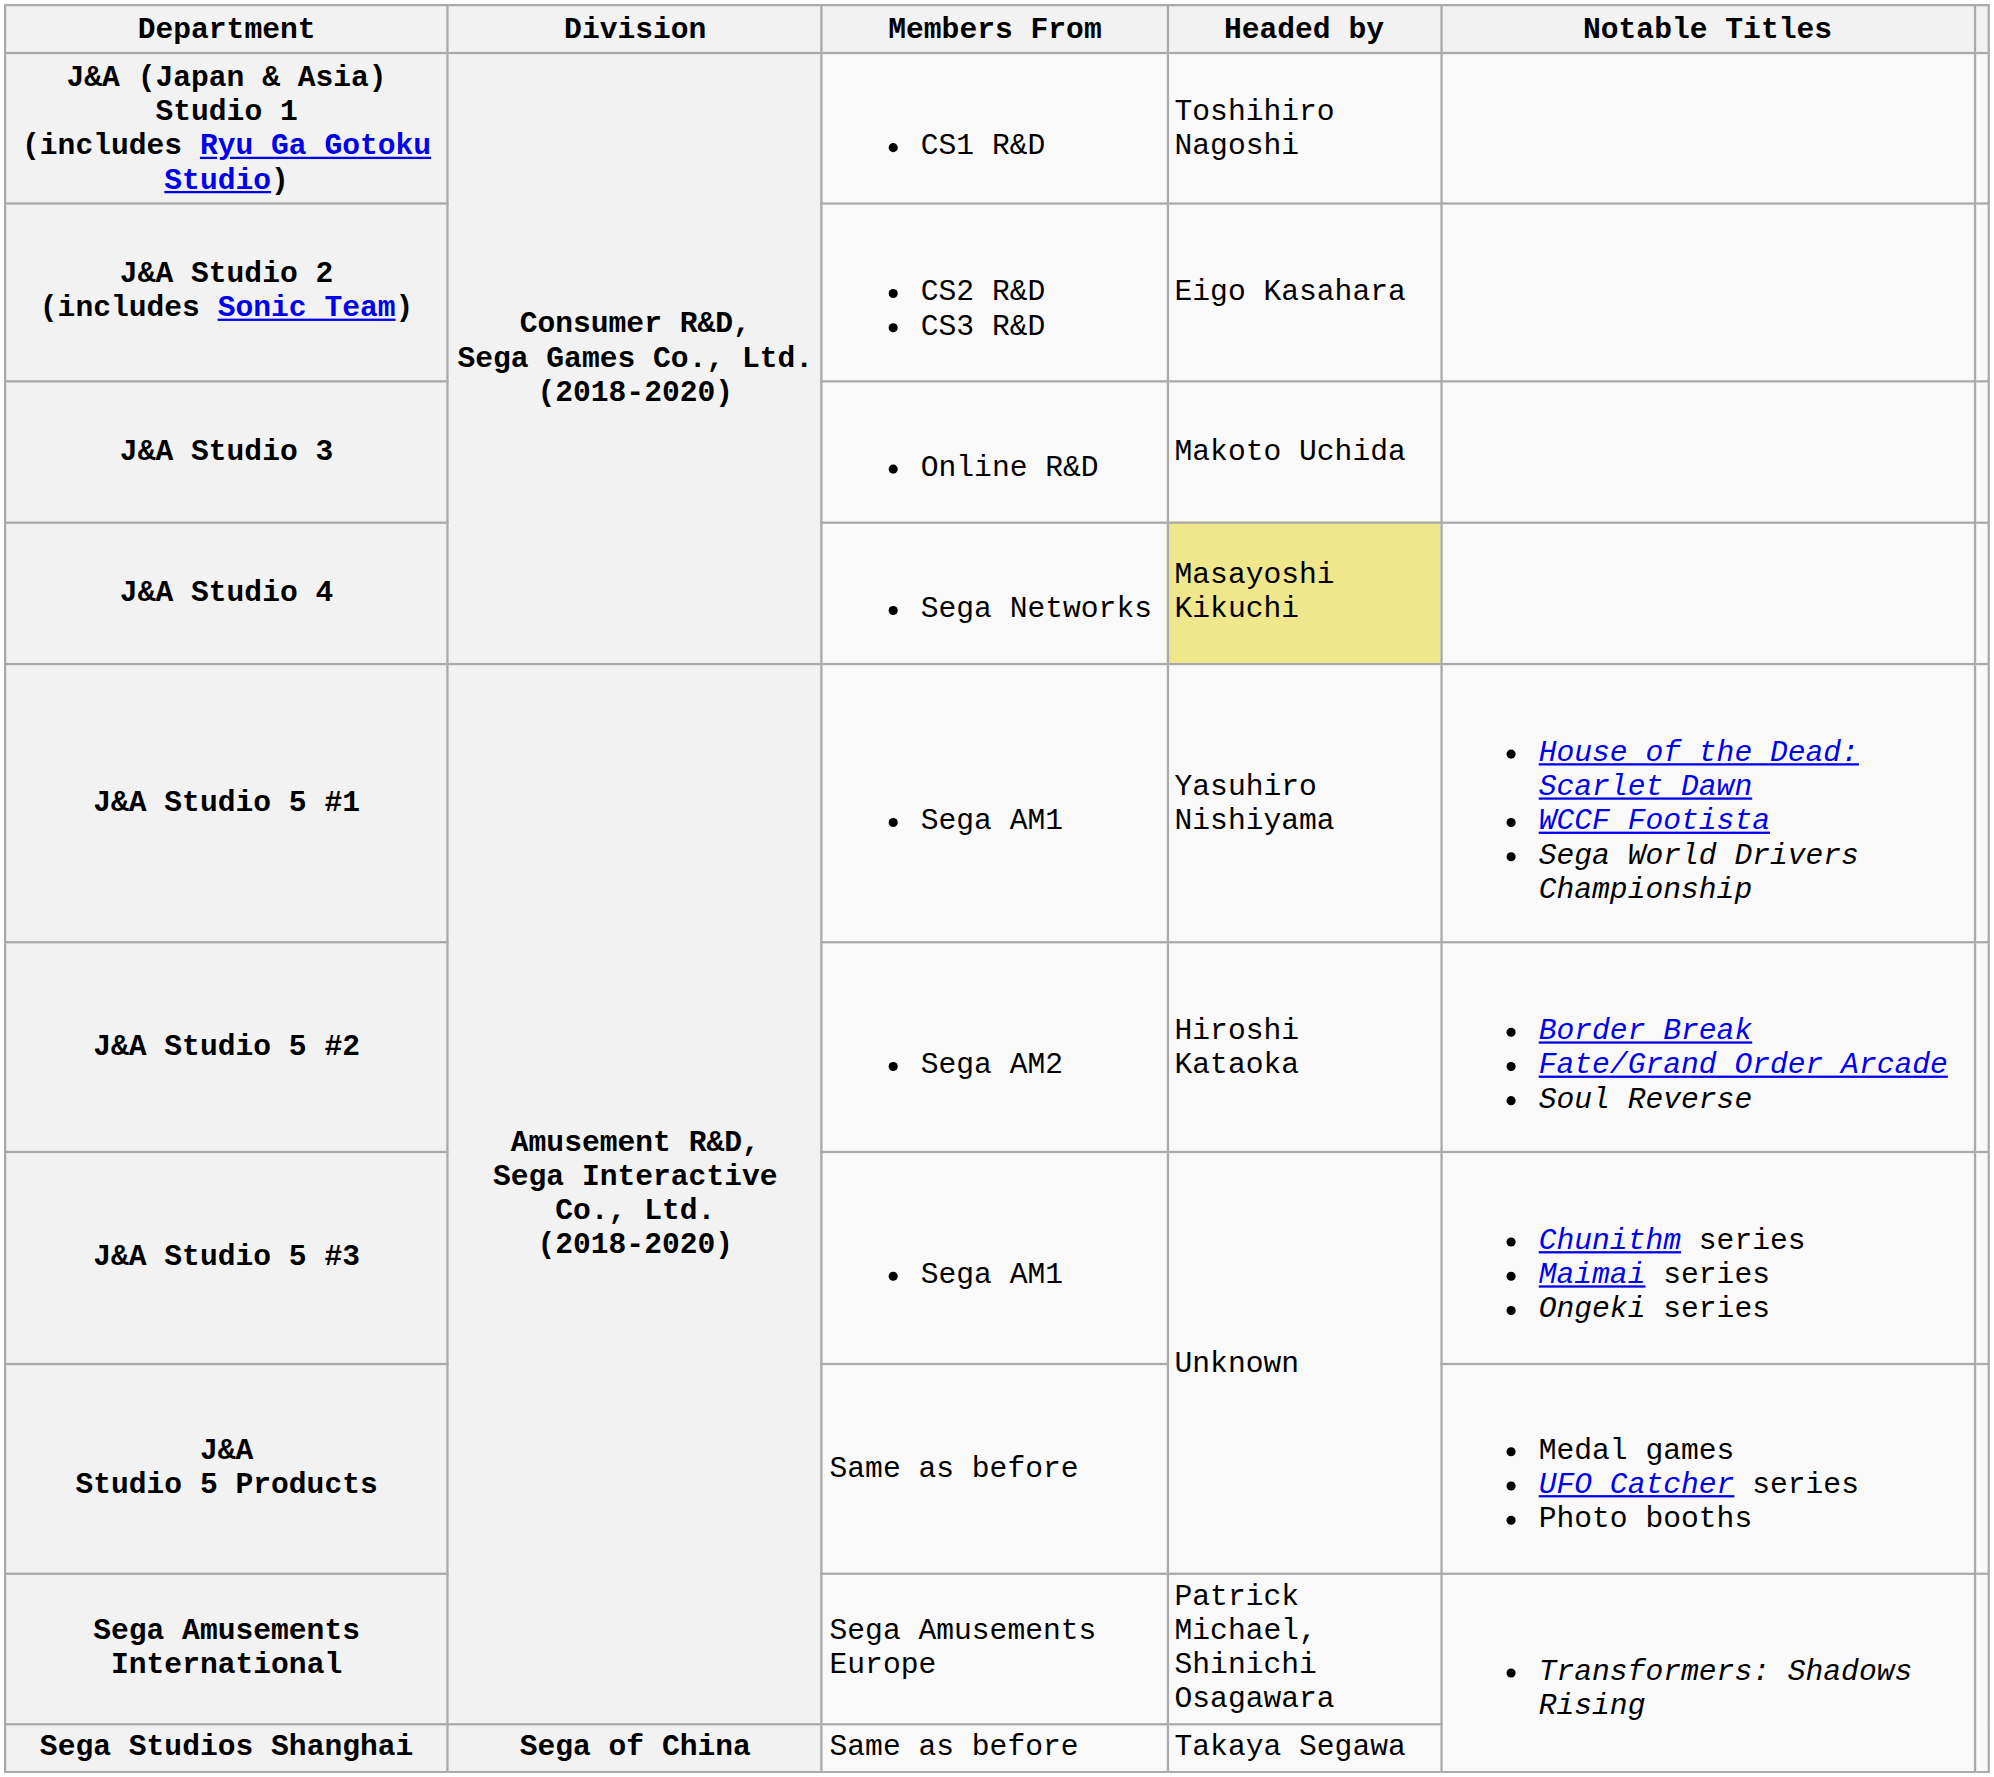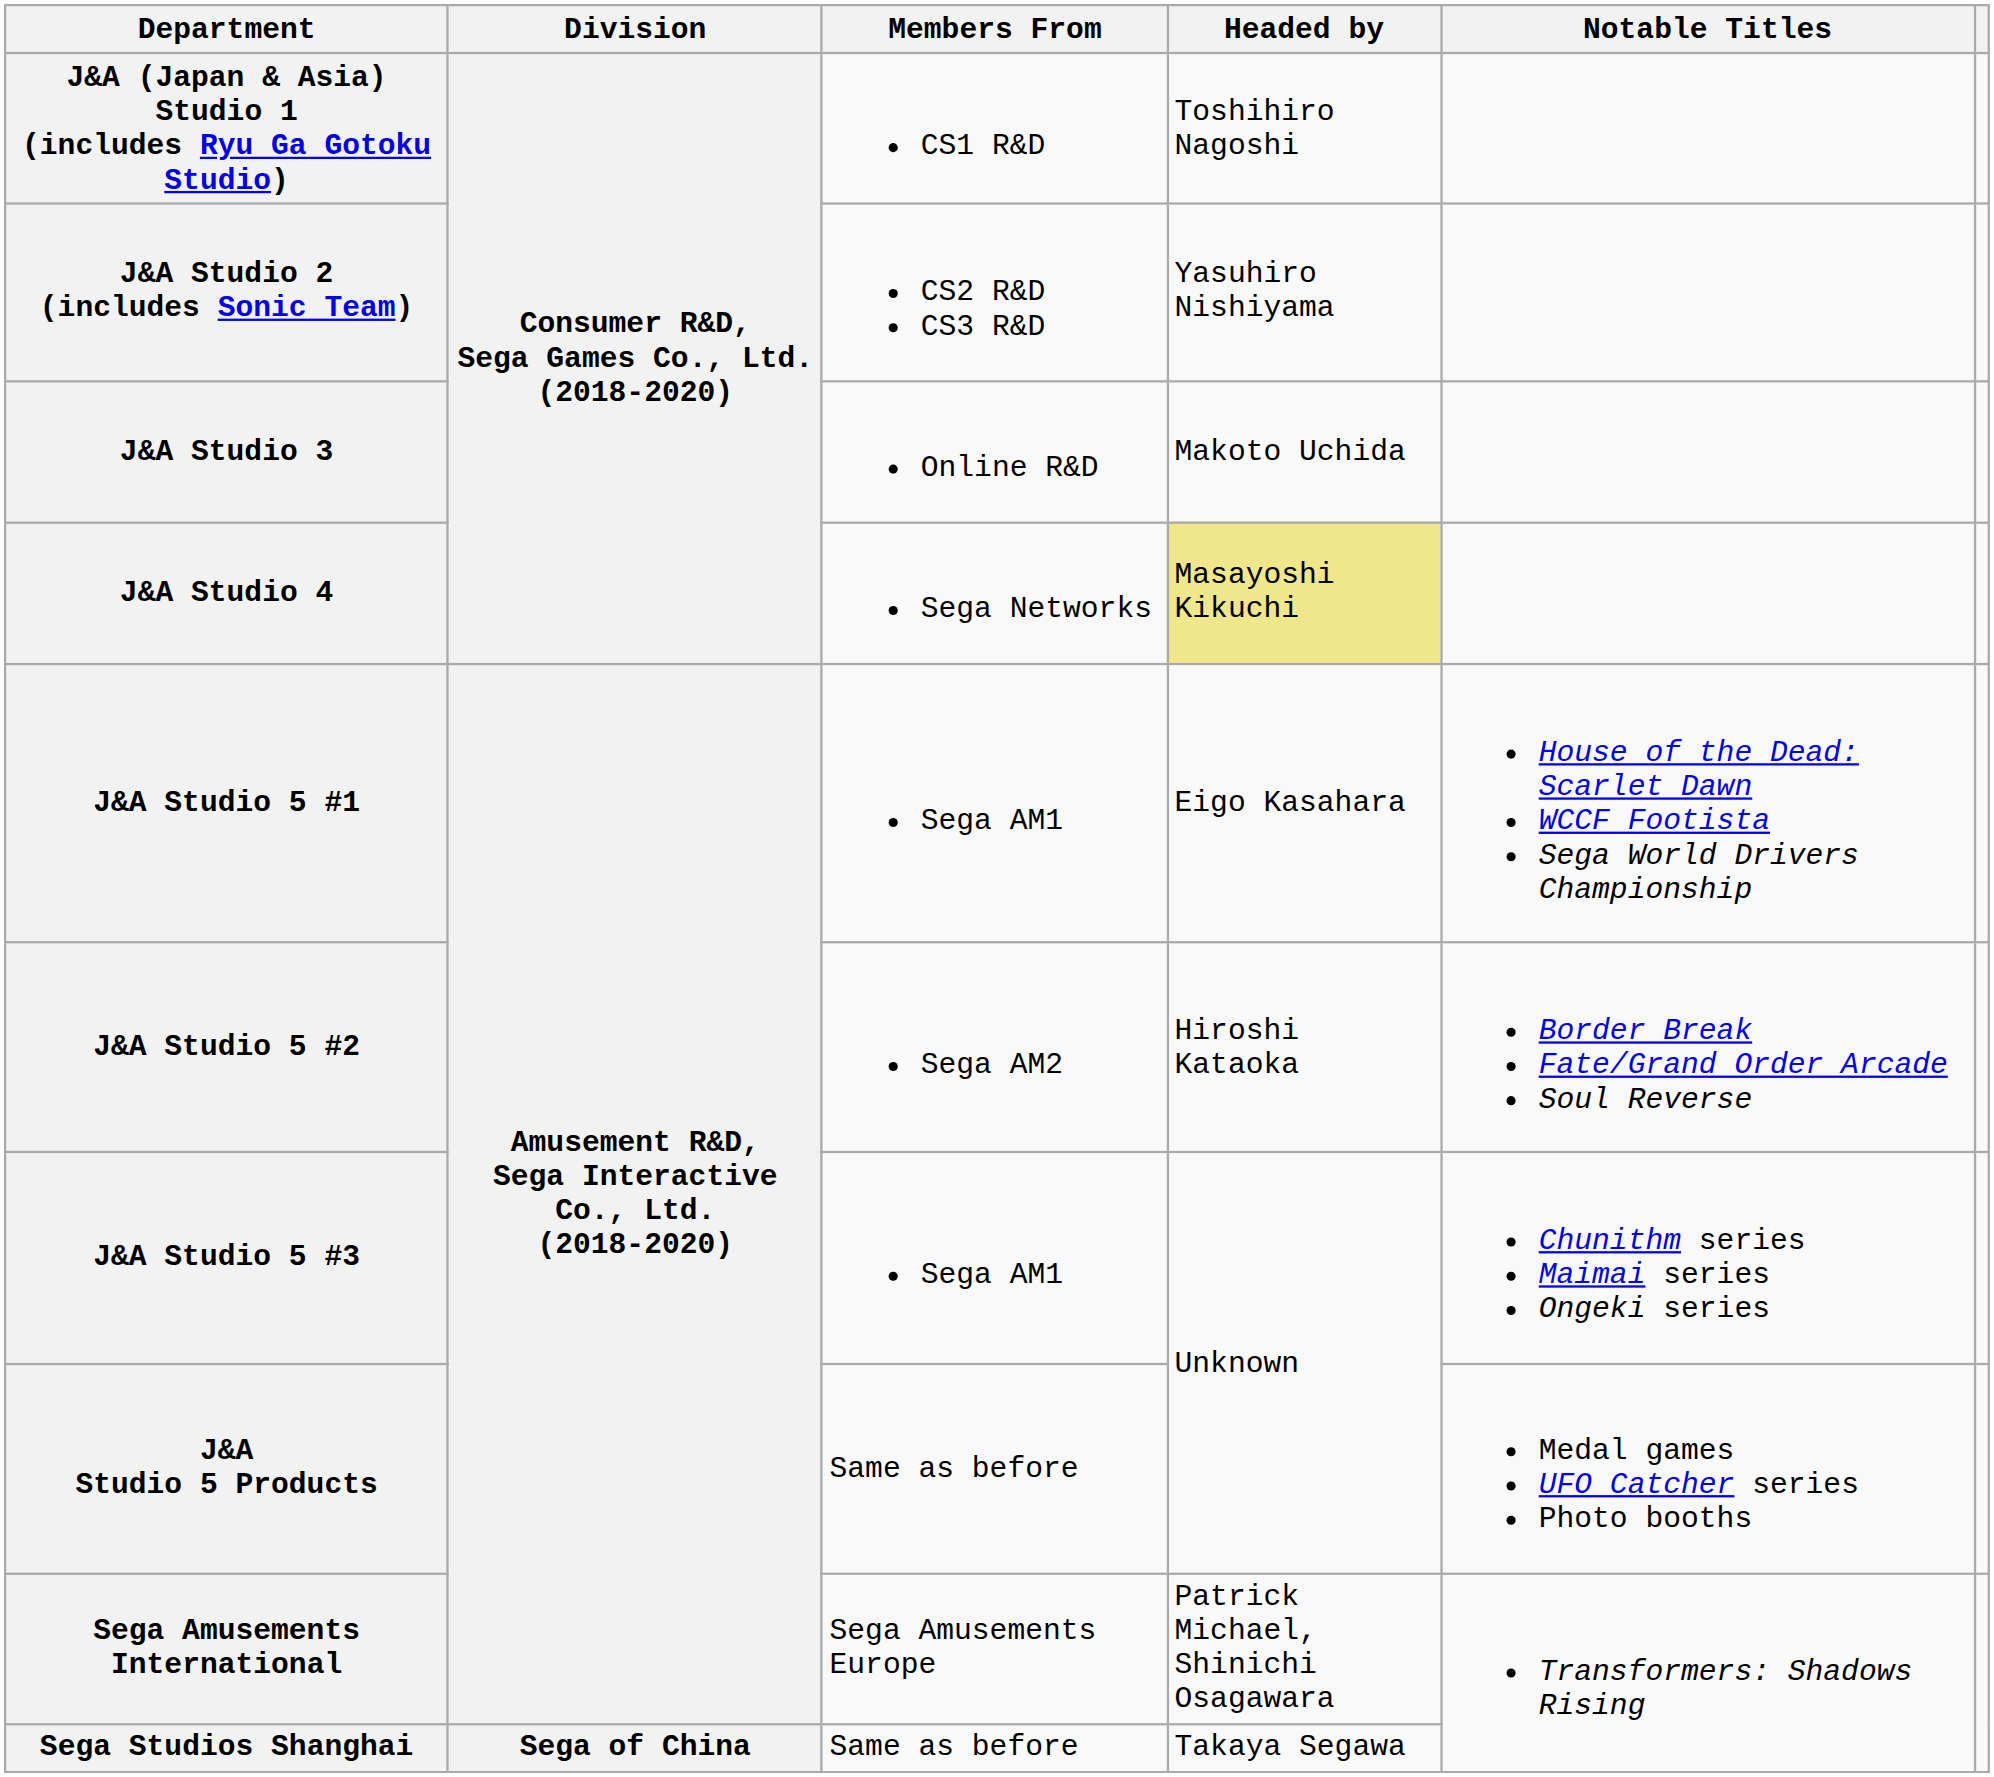J&A Studio 2 (includes Sonic Team) | Headed by: Eigo Kasahara -> Yasuhiro Nishiyama
J&A Studio 5 #1 | Headed by: Yasuhiro Nishiyama -> Eigo Kasahara
